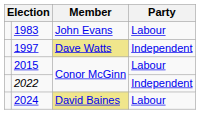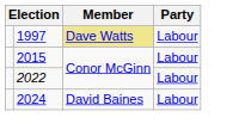- row: 1983 | John Evans | Labour
1997 | Party: Independent -> Labour
2022 | Party: Independent -> Labour
2024 | Member: khaki background -> no background
